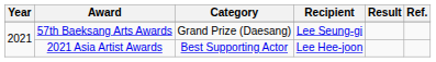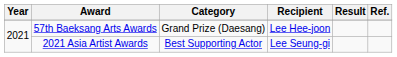57th Baeksang Arts Awards | Recipient: Lee Seung-gi -> Lee Hee-joon
2021 Asia Artist Awards | Recipient: Lee Hee-joon -> Lee Seung-gi
